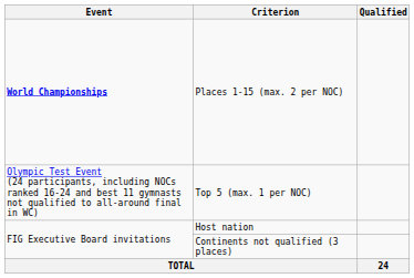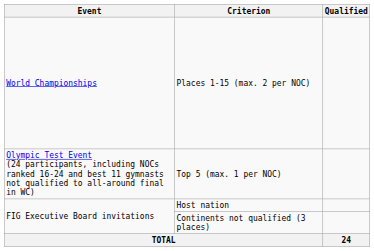Places 1-15 (max. 2 per NOC) | Event: bold -> normal
